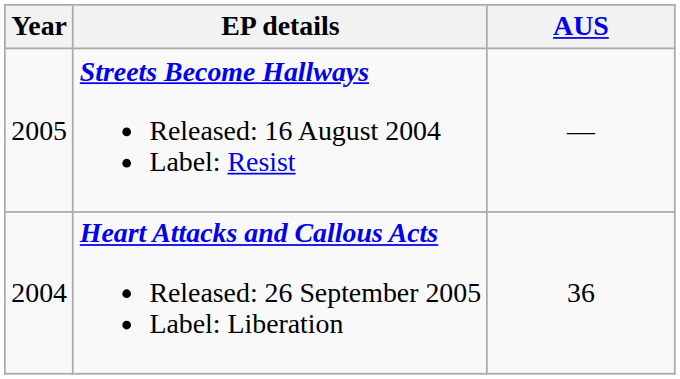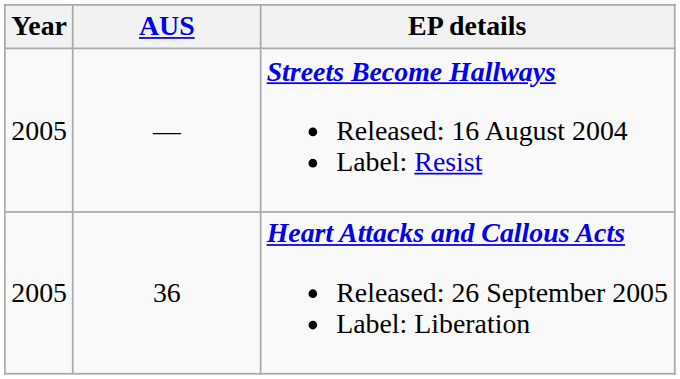columns swapped: EP details <-> AUS
row 3 | Year: 2004 -> 2005
